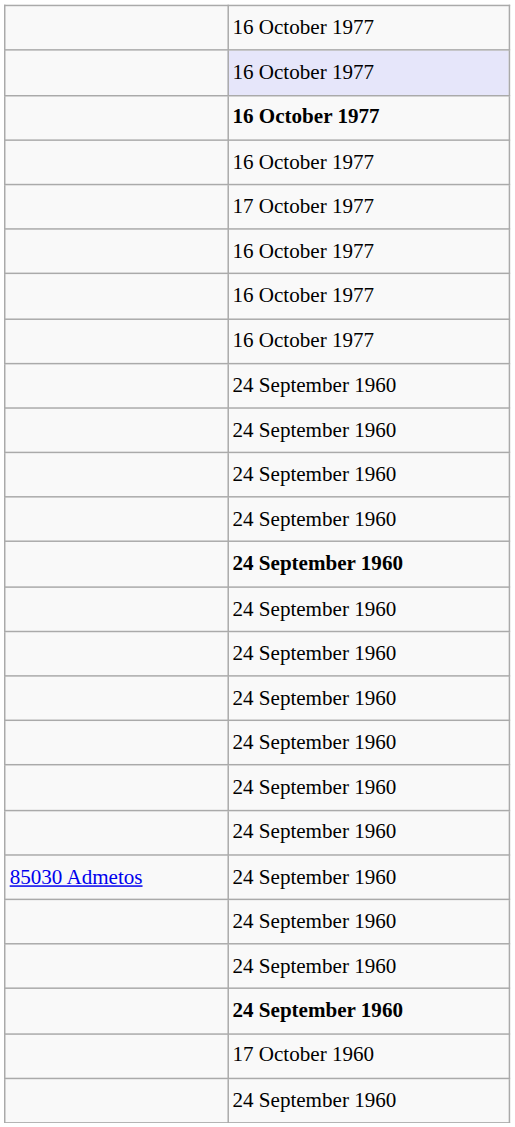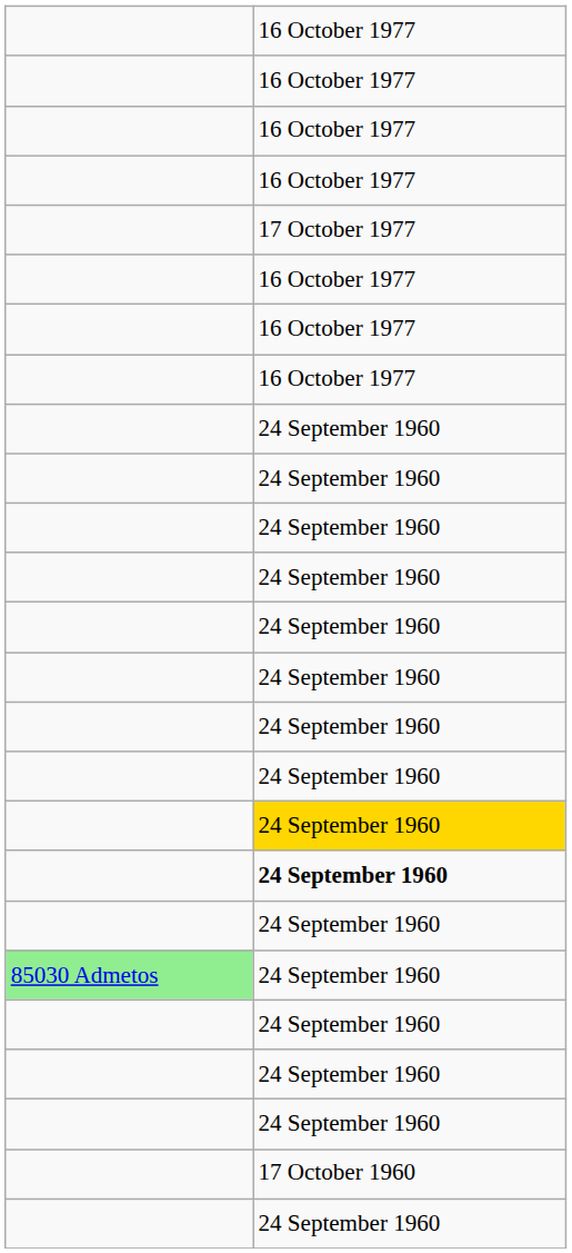row 2 | column 2: lavender background -> no background
row 3 | column 2: bold -> normal
row 13 | column 2: bold -> normal
row 17 | column 2: no background -> gold background
row 18 | column 2: normal -> bold
row 20 | column 1: no background -> lightgreen background
row 23 | column 2: bold -> normal
